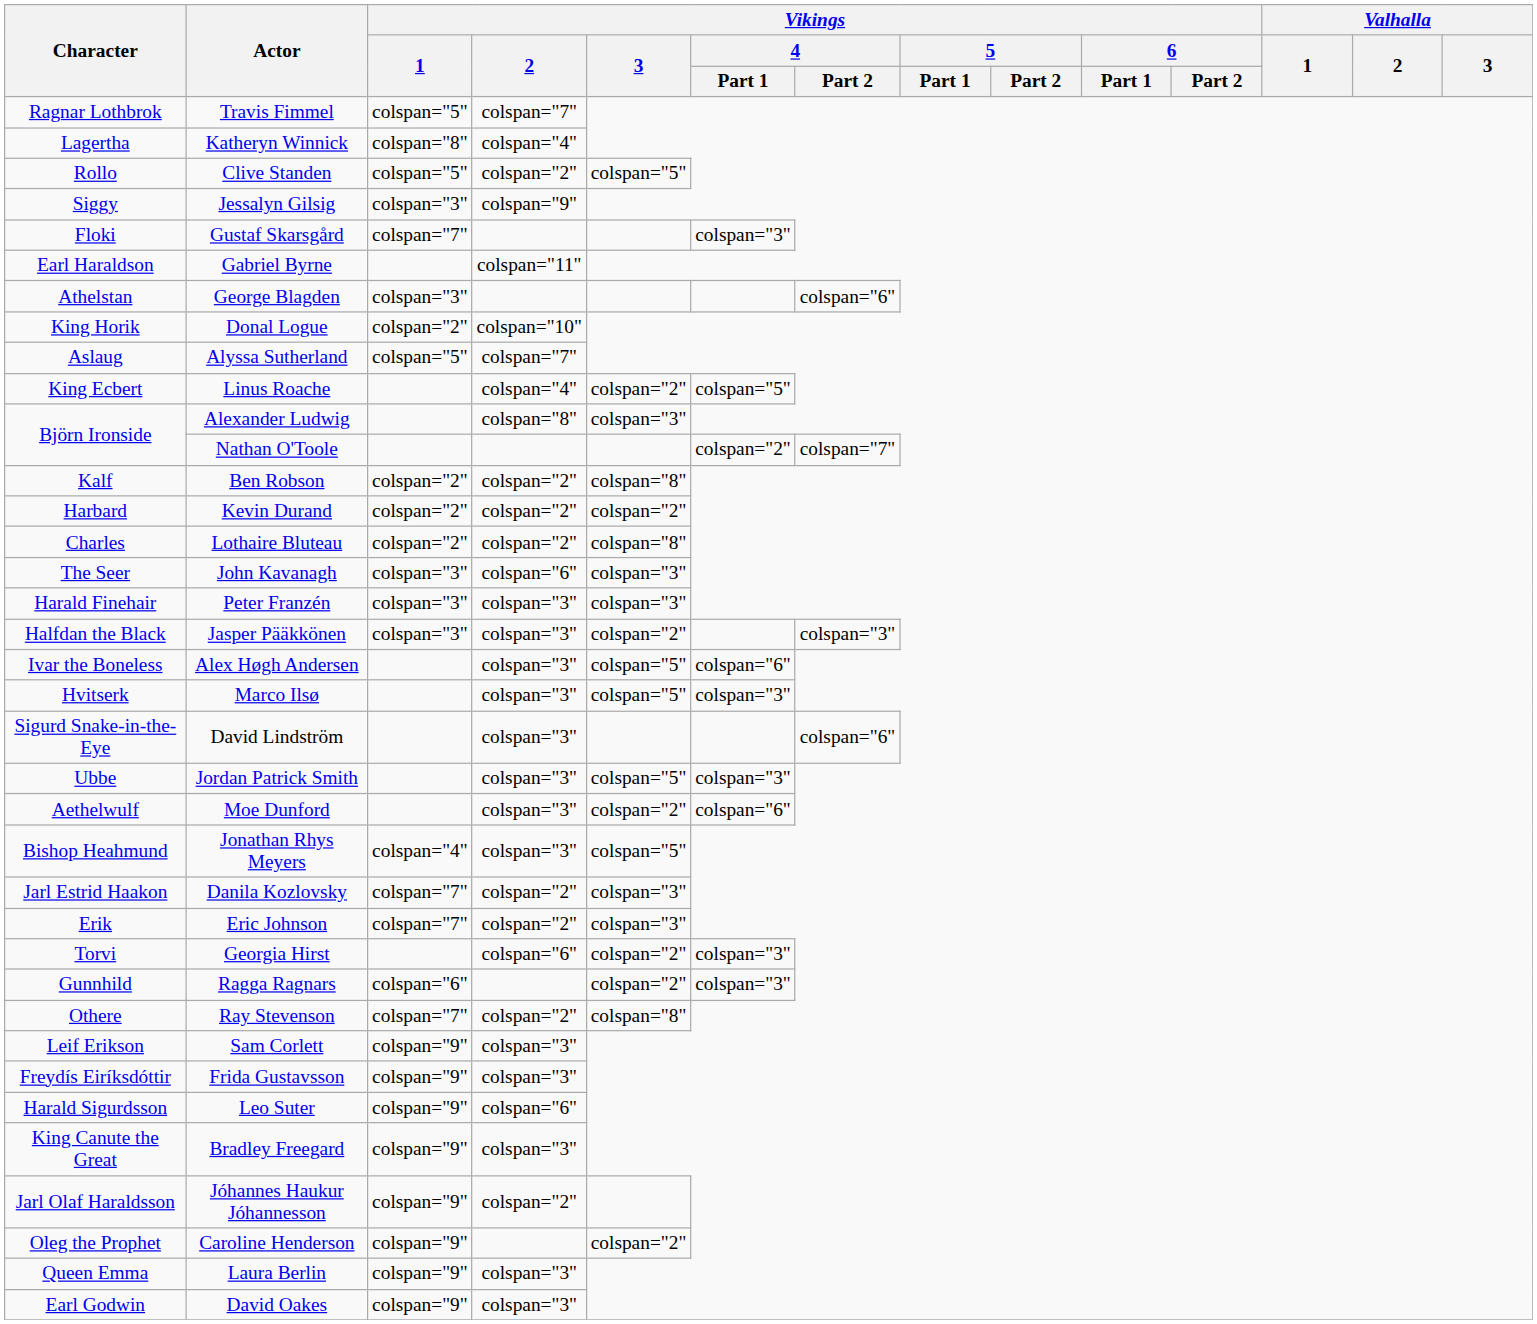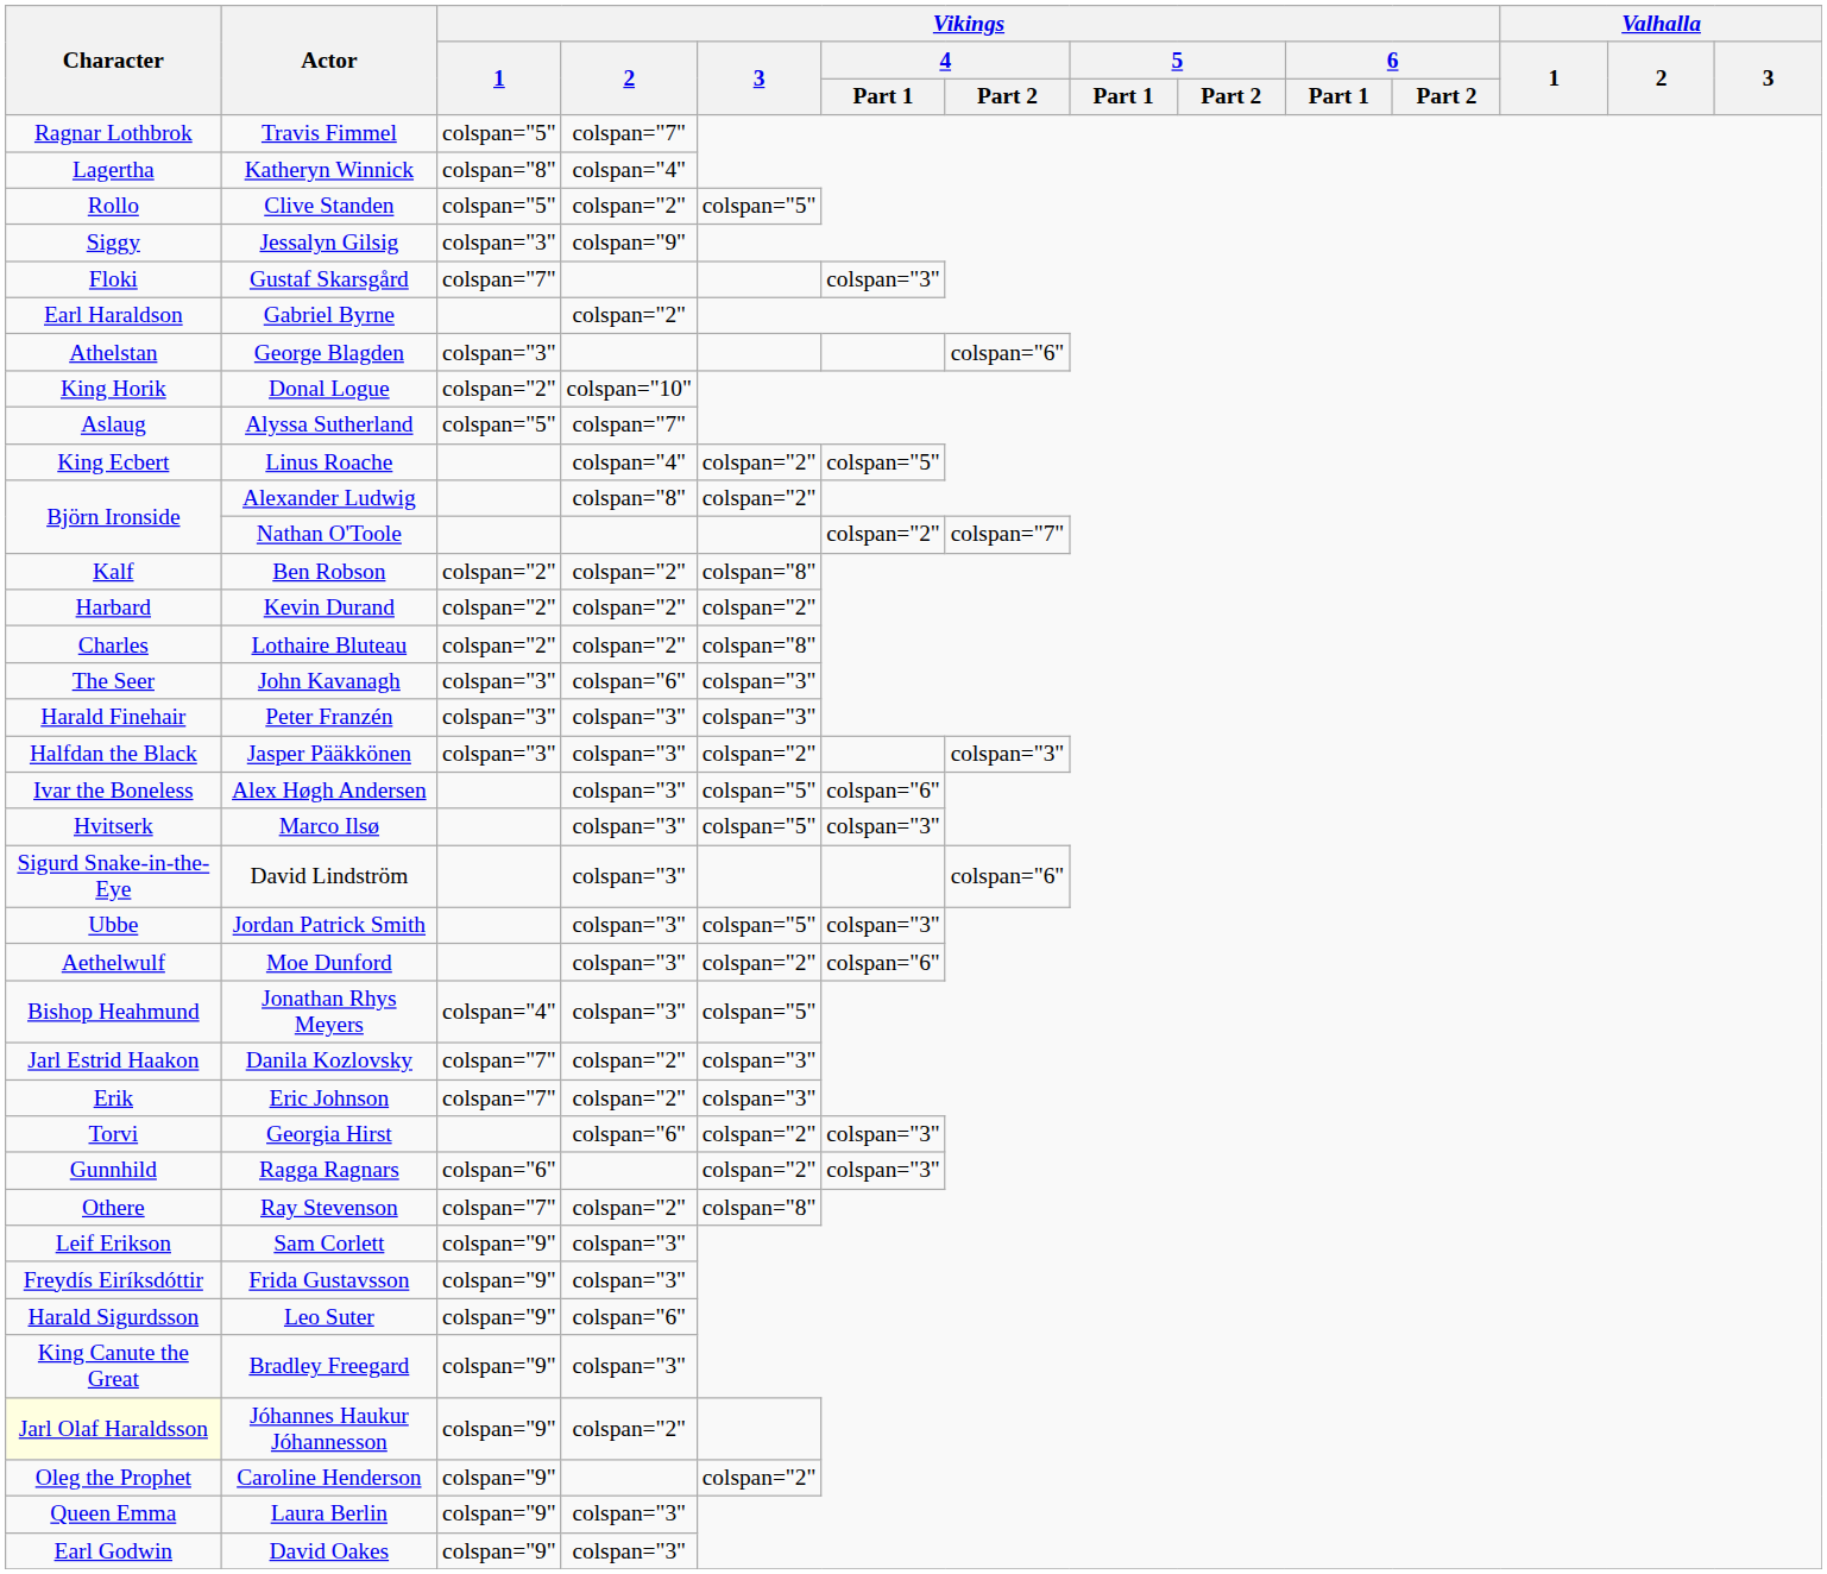Gabriel Byrne | Vikings / 2: colspan="11" -> colspan="2"
Alexander Ludwig | Vikings / 3: colspan="3" -> colspan="2"
Jóhannes Haukur Jóhannesson | Character: no background -> lightyellow background
